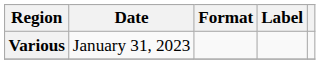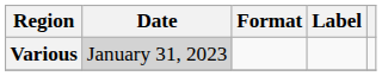Various | Date: no background -> lightgrey background
